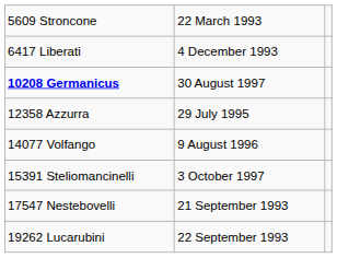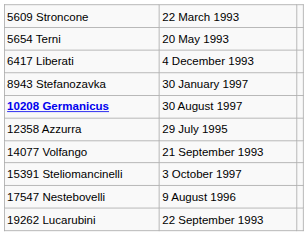+ row: 5654 Terni | 20 May 1993
+ row: 8943 Stefanozavka | 30 January 1997
14077 Volfango | column 2: 9 August 1996 -> 21 September 1993
17547 Nestebovelli | column 2: 21 September 1993 -> 9 August 1996
